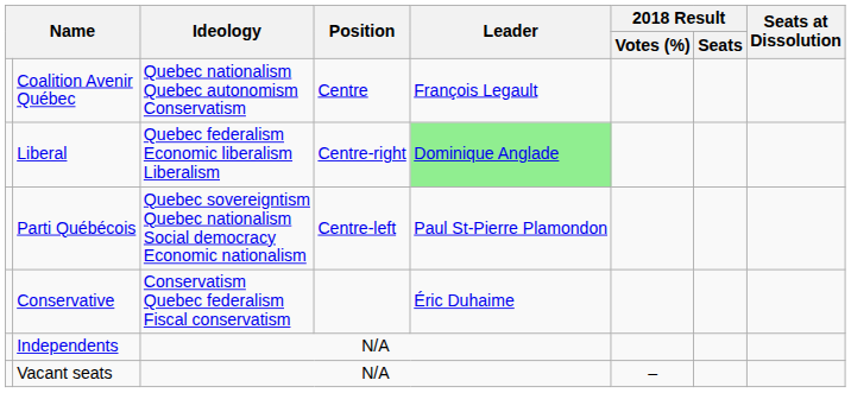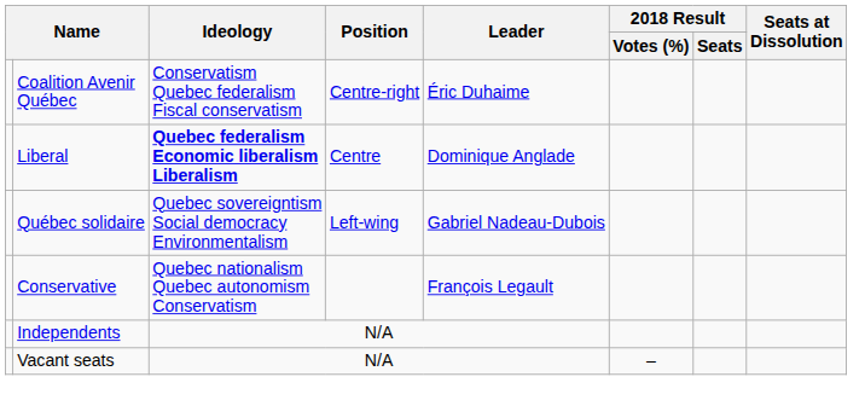Coalition Avenir Québec | Ideology: Quebec nationalism Quebec autonomism Conservatism -> Conservatism Quebec federalism Fiscal conservatism
Coalition Avenir Québec | Position: Centre -> Centre-right
Coalition Avenir Québec | Leader: François Legault -> Éric Duhaime
Liberal | Ideology: normal -> bold
Liberal | Position: Centre-right -> Centre
Liberal | Leader: lightgreen background -> no background
+ row: Québec solidaire | Quebec sovereigntism Social democracy Environmentalism | Left-wing | Gabriel Nadeau-Dubois
- row: Parti Québécois | Quebec sovereigntism Quebec nationalism Social democracy Economic nationalism | Centre-left | Paul St-Pierre Plamondon
Conservative | Ideology: Conservatism Quebec federalism Fiscal conservatism -> Quebec nationalism Quebec autonomism Conservatism
Conservative | Leader: Éric Duhaime -> François Legault
